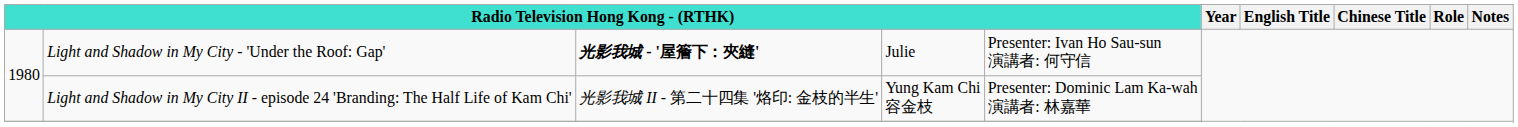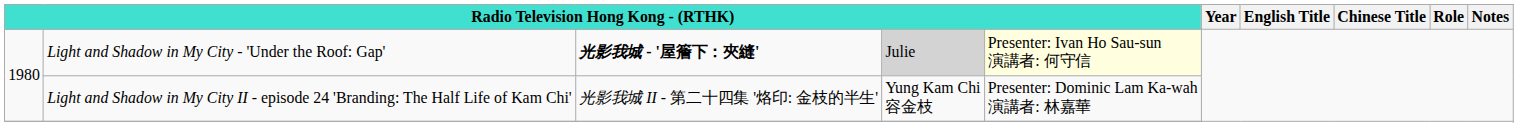Light and Shadow in My City - 'Under the Roof: Gap' | column 4: no background -> lightgrey background
Light and Shadow in My City - 'Under the Roof: Gap' | column 5: no background -> lightyellow background
